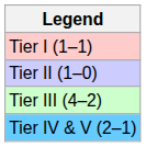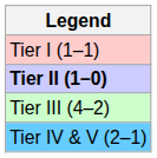row 3 | column 1: normal -> bold
